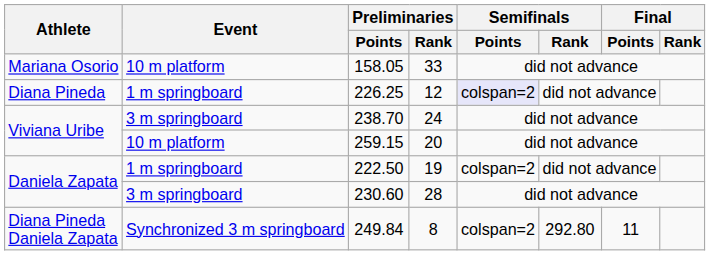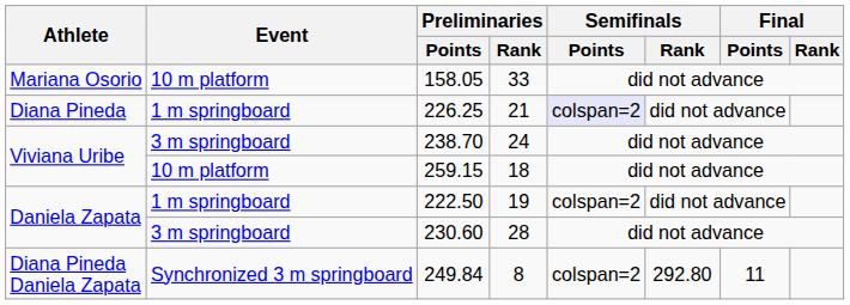226.25 | Preliminaries / Rank: 12 -> 21
259.15 | Preliminaries / Rank: 20 -> 18
